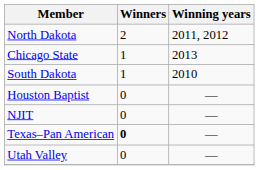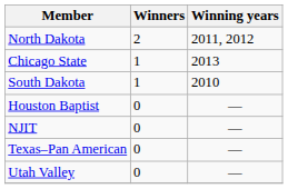Texas–Pan American | Winners: bold -> normal
